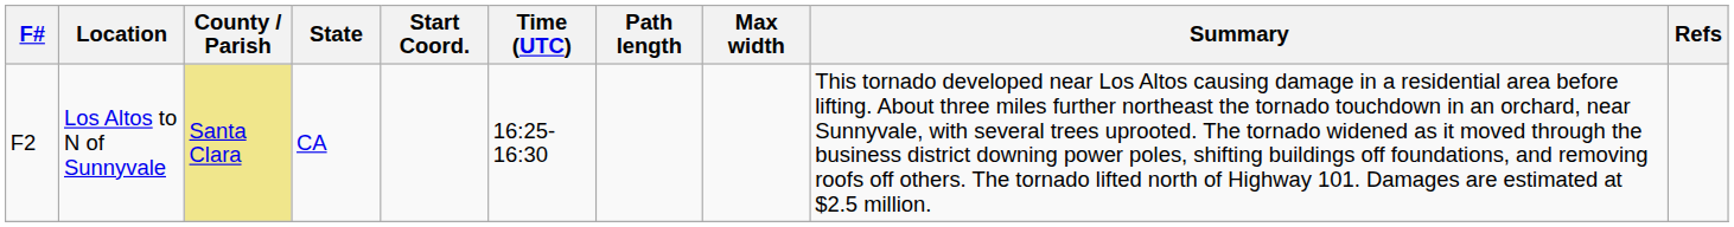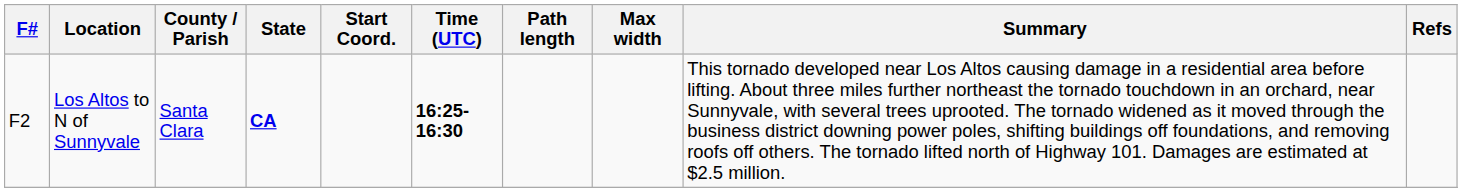Los Altos to N of Sunnyvale | County / Parish: khaki background -> no background
Los Altos to N of Sunnyvale | State: normal -> bold
Los Altos to N of Sunnyvale | Time (UTC): normal -> bold
